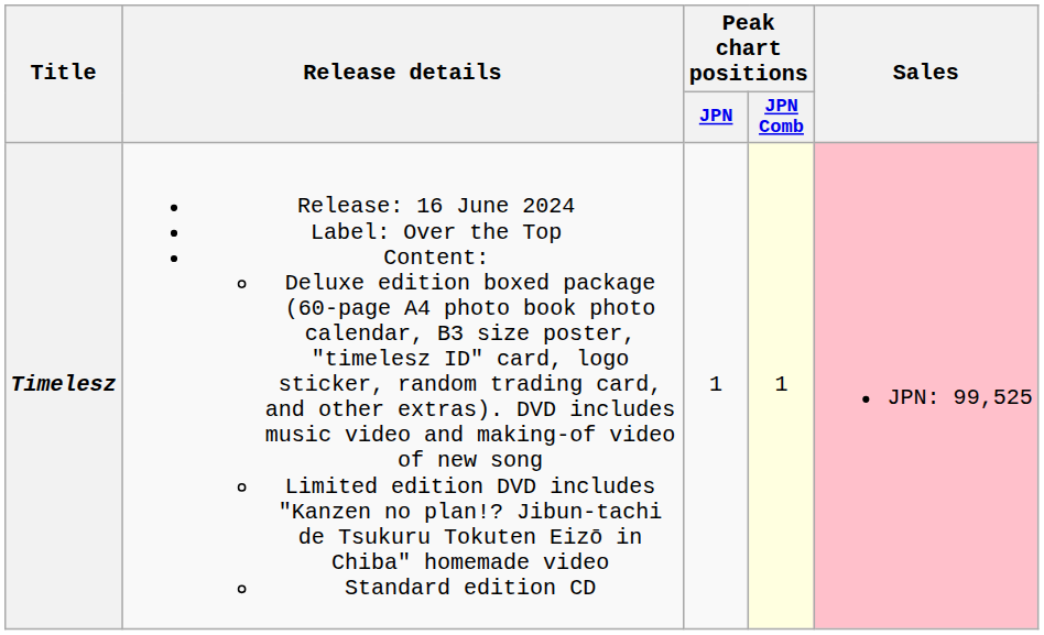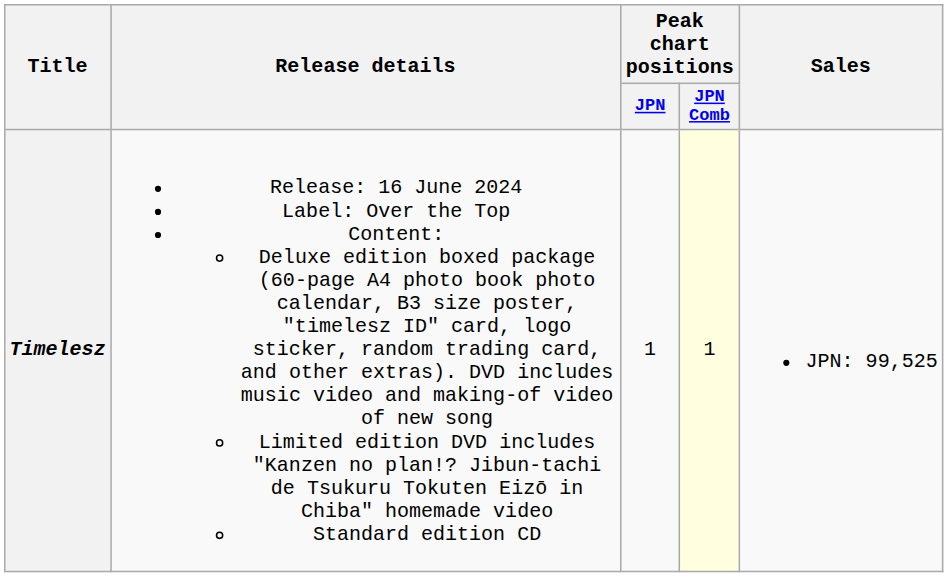Timelesz | Sales: pink background -> no background
